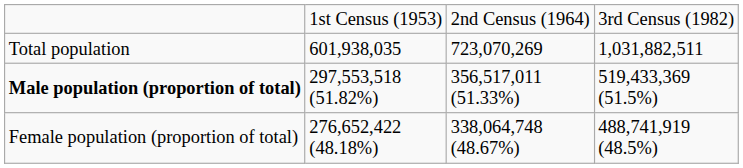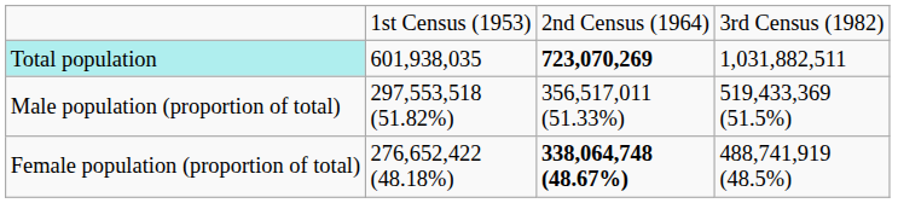row 2 | column 1: no background -> paleturquoise background
row 2 | column 3: normal -> bold
row 3 | column 1: bold -> normal
row 4 | column 3: normal -> bold
